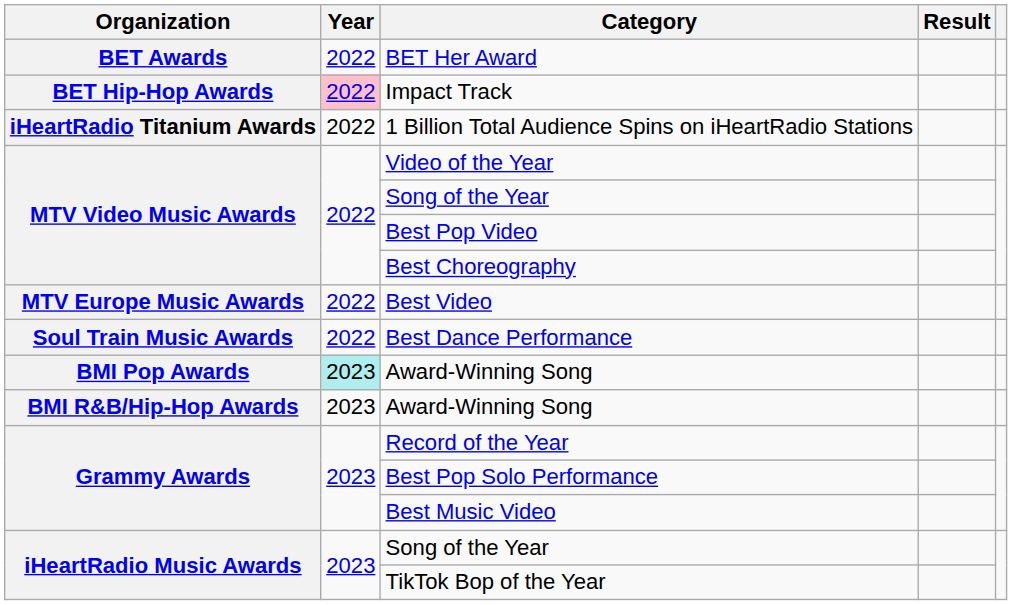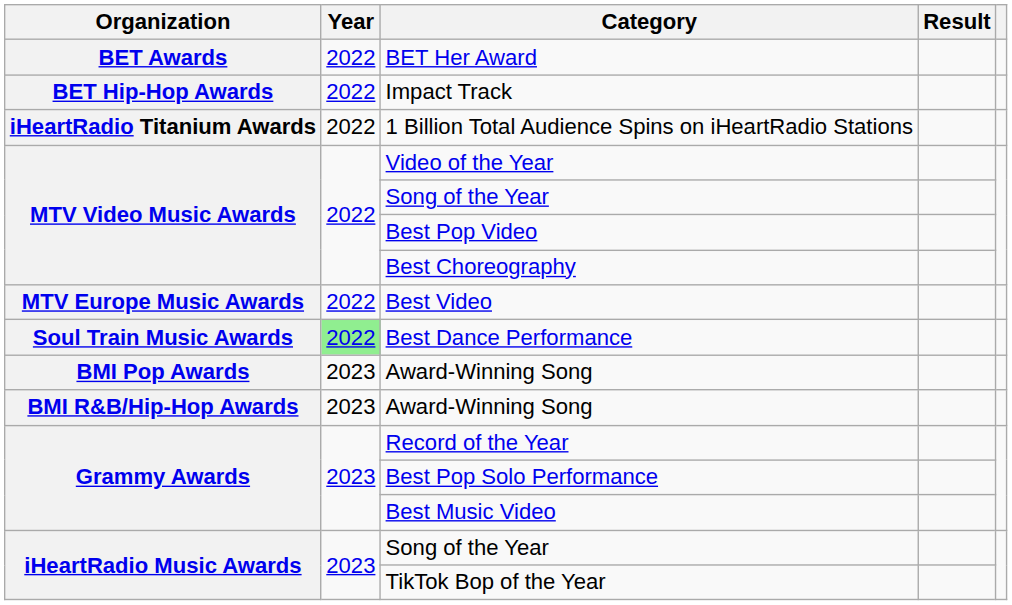Impact Track | Year: pink background -> no background
Best Dance Performance | Year: no background -> lightgreen background
BMI Pop Awards / Award-Winning Song | Year: paleturquoise background -> no background
